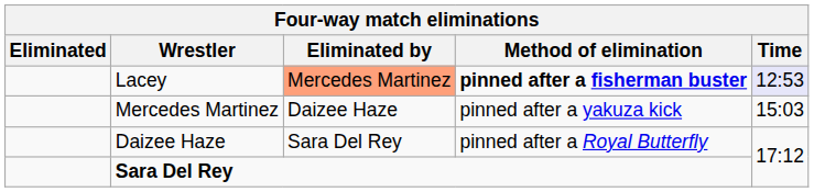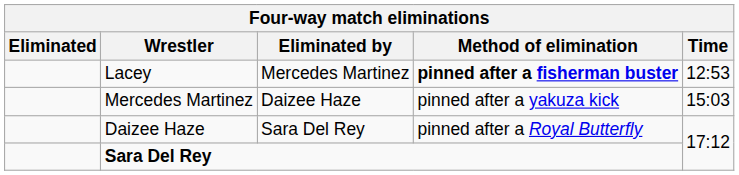Lacey | Eliminated by: lightsalmon background -> no background
Lacey | Time: lavender background -> no background
